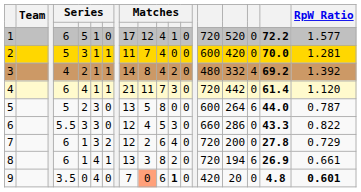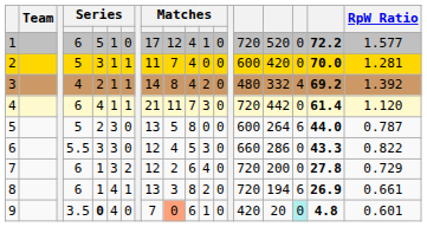9 | column 5: normal -> bold
9 | column 12: bold -> normal
9 | column 17: no background -> paleturquoise background
9 | RpW Ratio: bold -> normal
